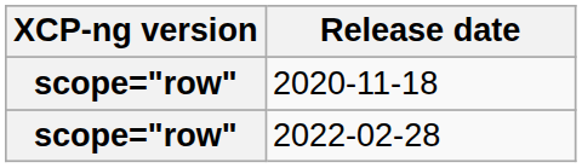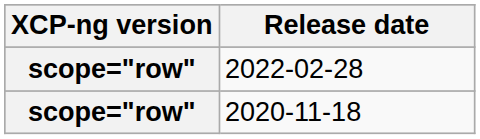rows swapped: 2020-11-18 <-> 2022-02-28
